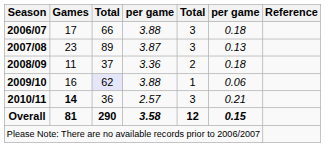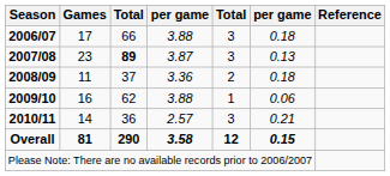2007/08 | column 3: normal -> bold
2009/10 | column 3: lavender background -> no background
2010/11 | Games: bold -> normal
